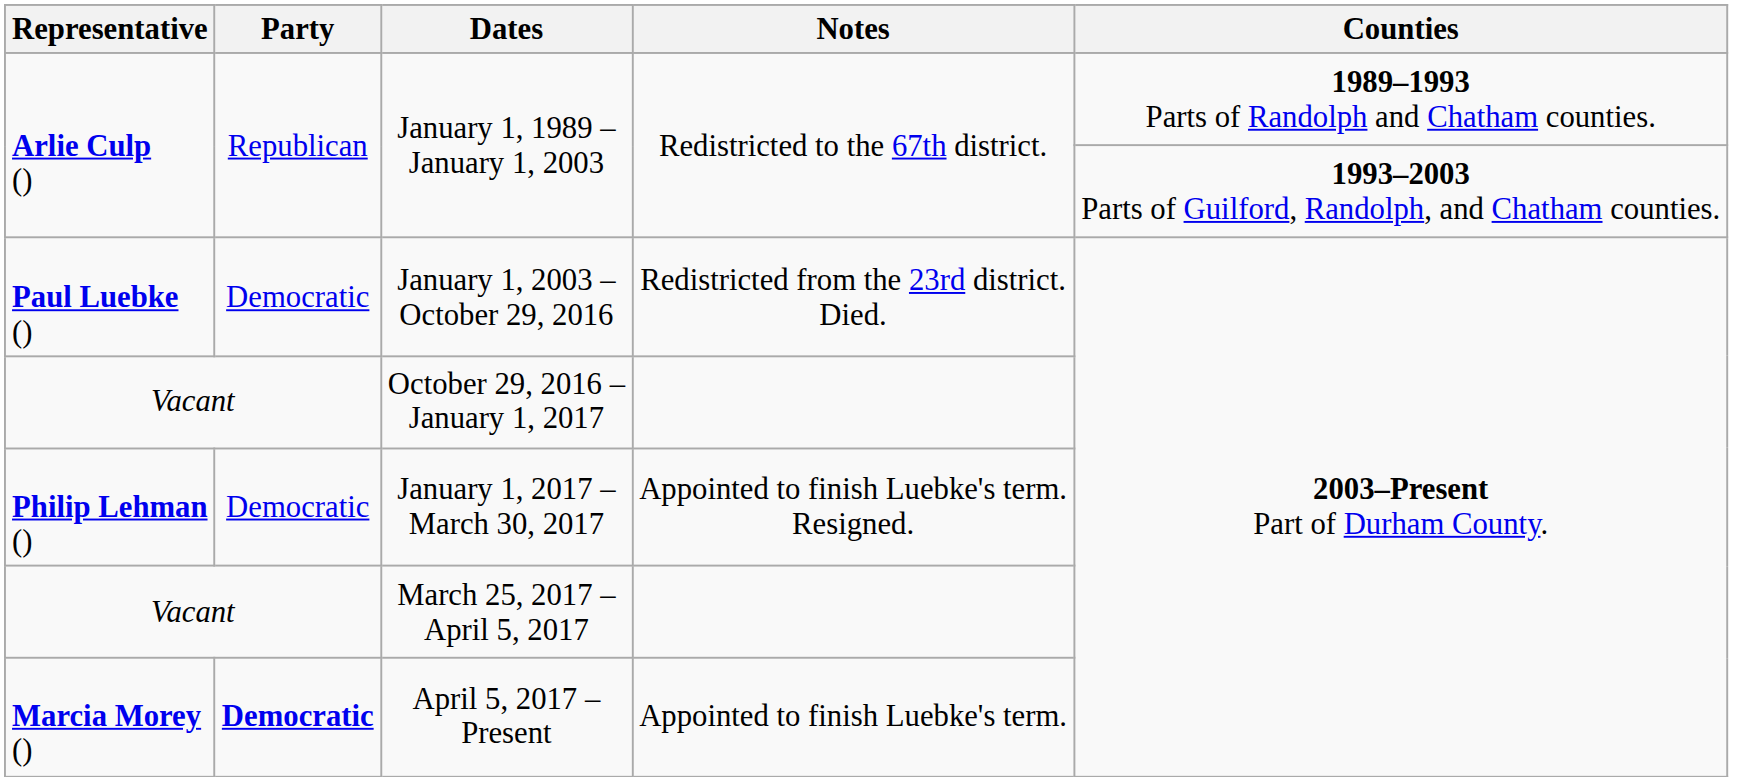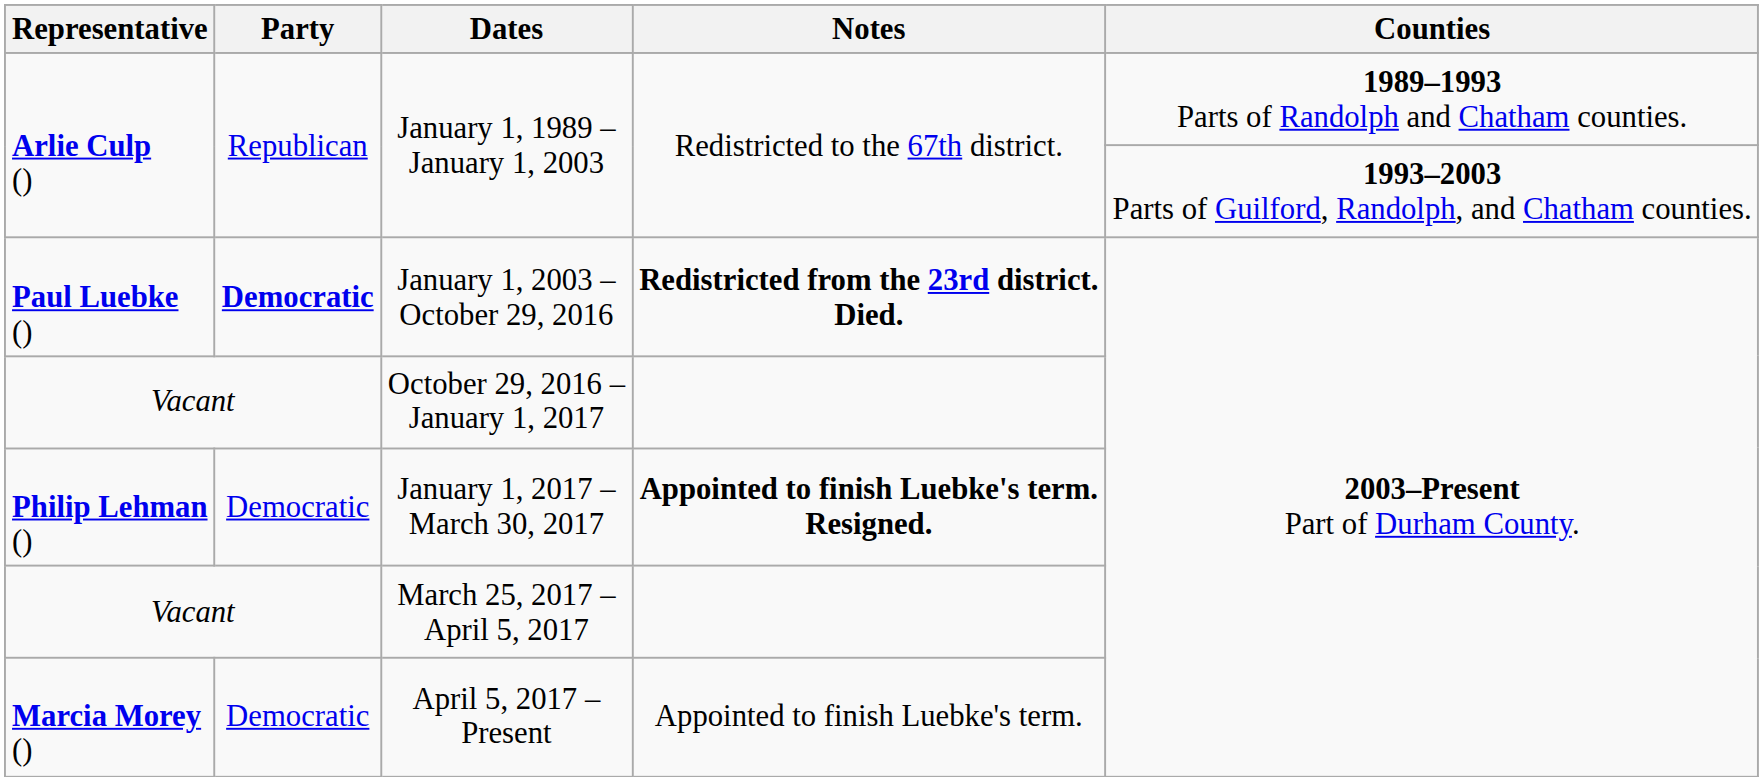January 1, 2003 – October 29, 2016 | Party: normal -> bold
January 1, 2003 – October 29, 2016 | Notes: normal -> bold
January 1, 2017 – March 30, 2017 | Notes: normal -> bold
April 5, 2017 – Present | Party: bold -> normal
